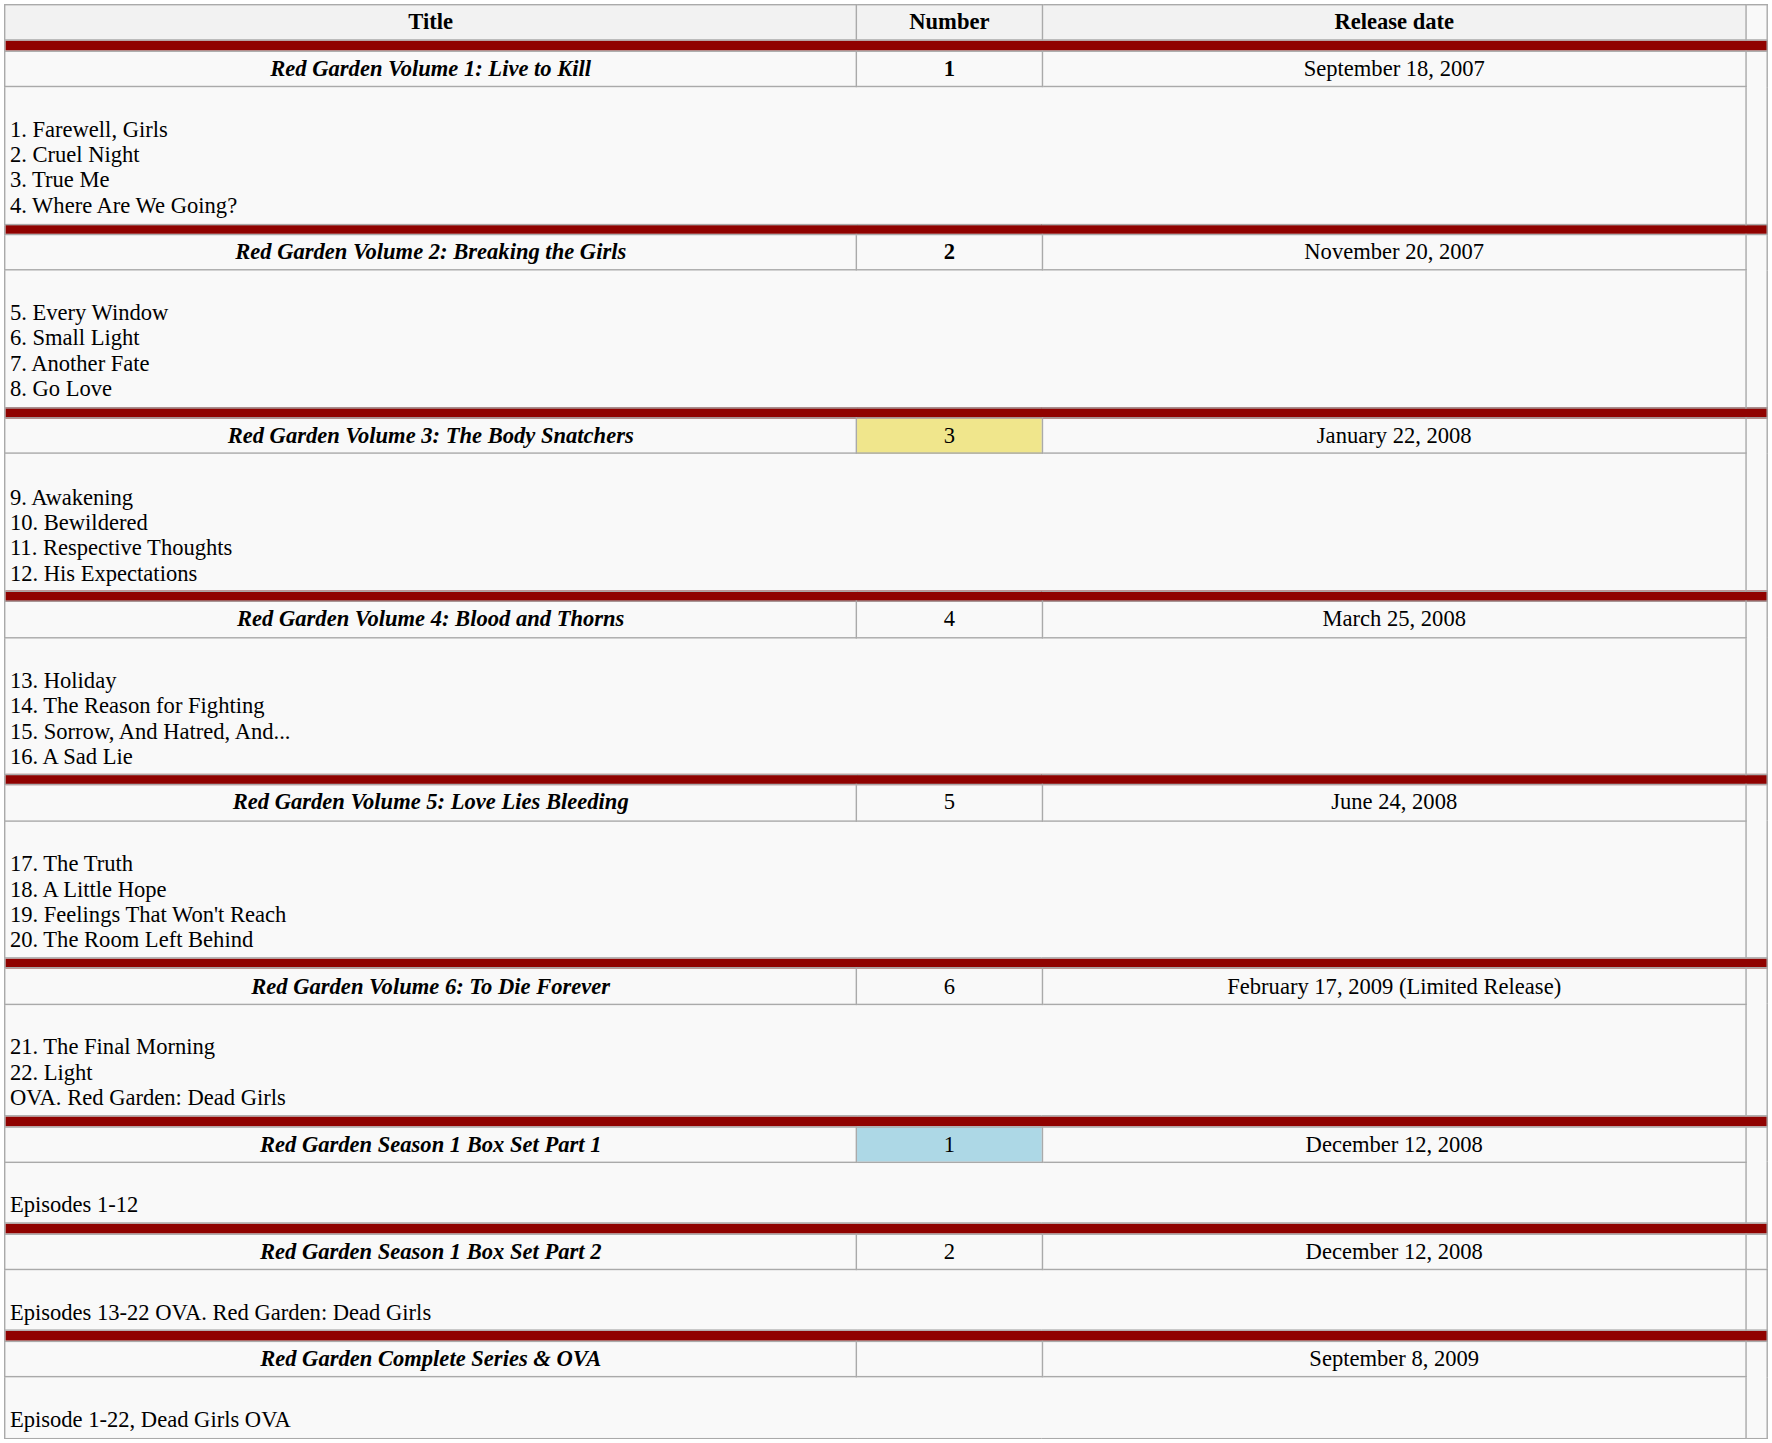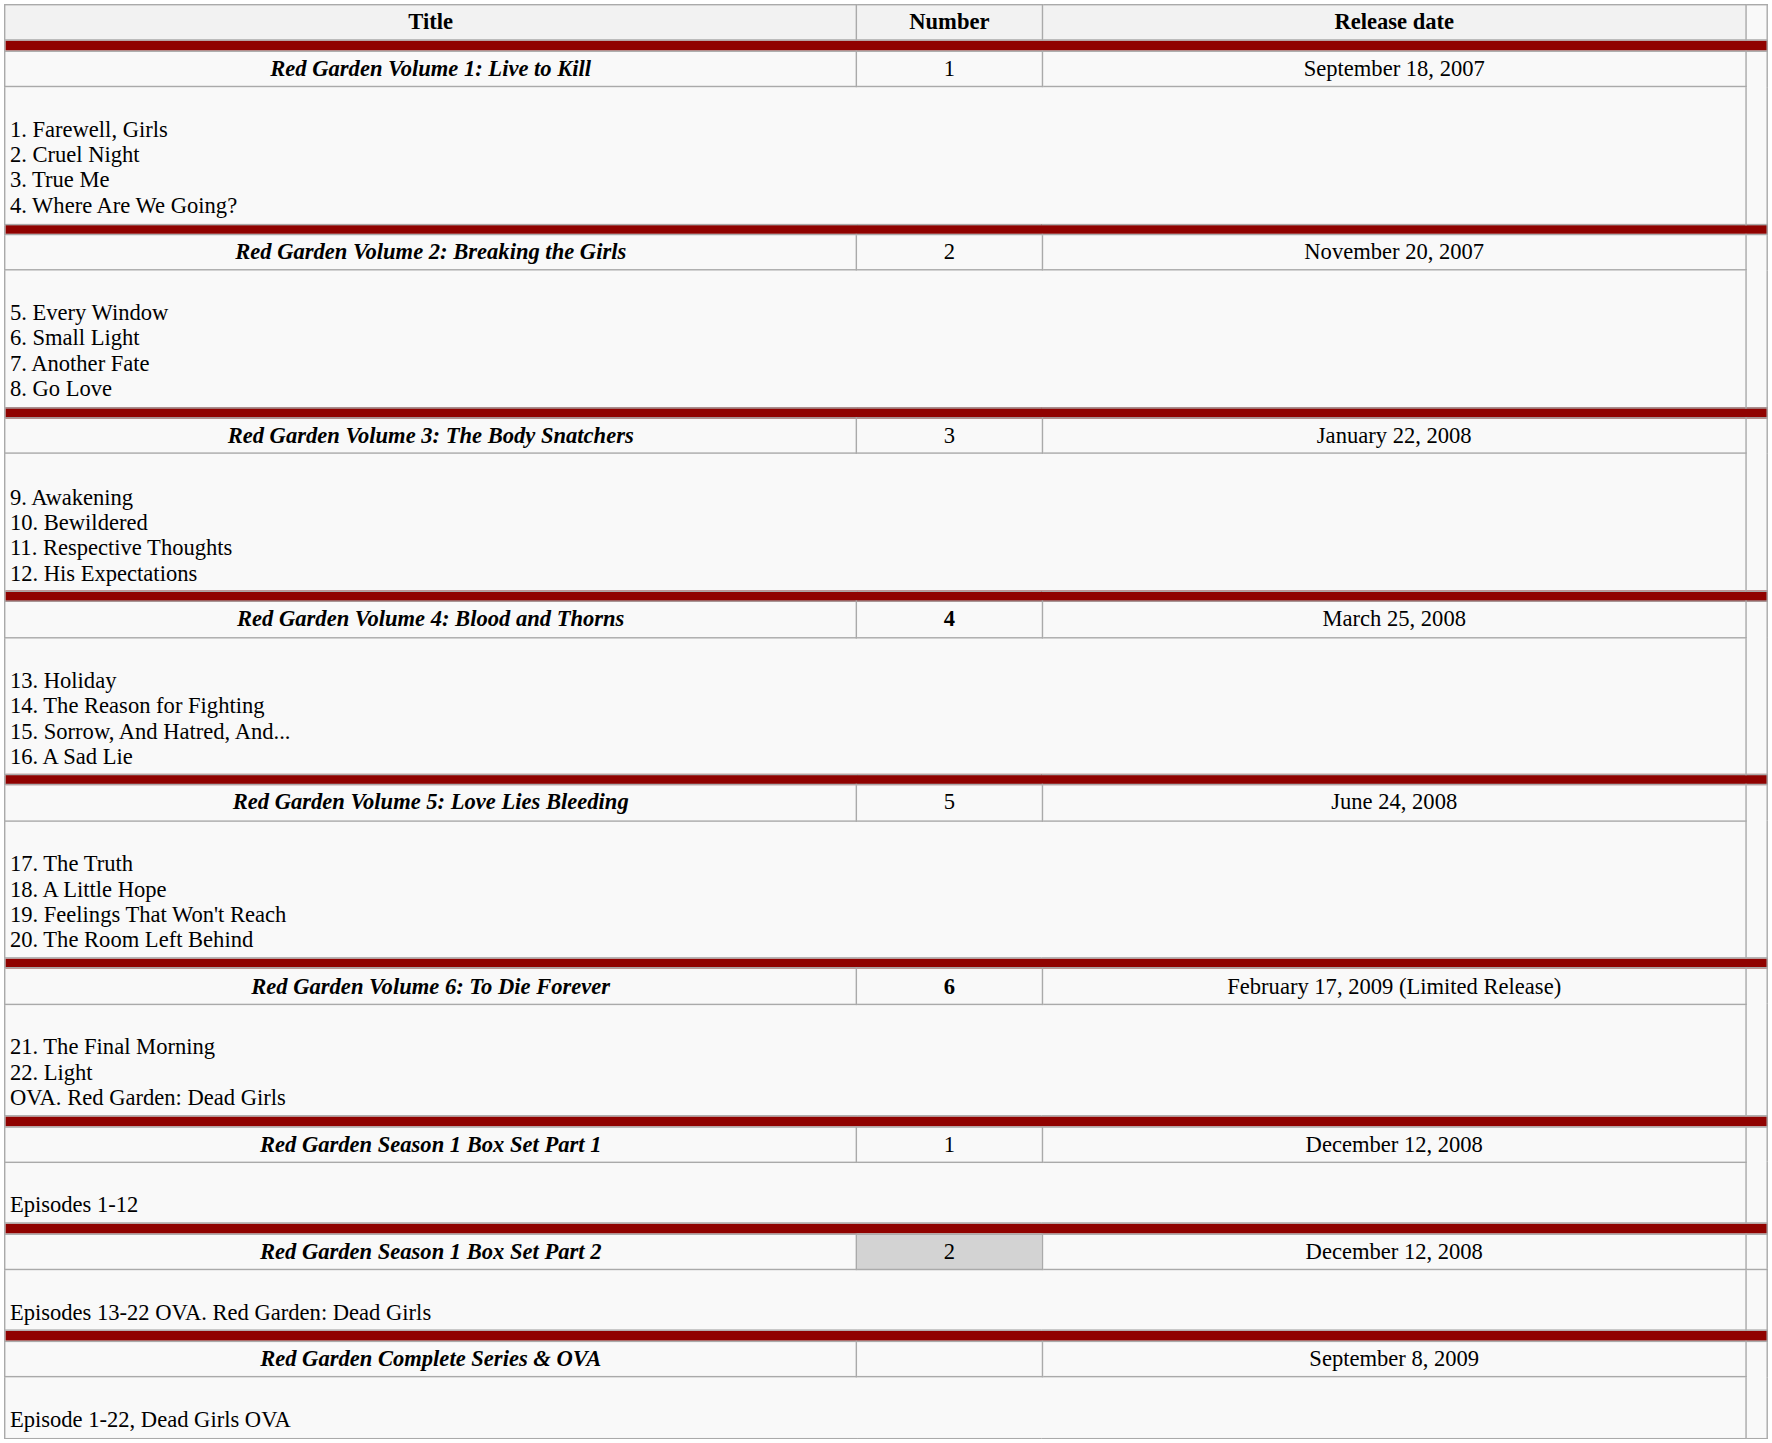Red Garden Volume 1: Live to Kill | Number: bold -> normal
Red Garden Volume 2: Breaking the Girls | Number: bold -> normal
Red Garden Volume 3: The Body Snatchers | Number: khaki background -> no background
Red Garden Volume 4: Blood and Thorns | Number: normal -> bold
Red Garden Volume 6: To Die Forever | Number: normal -> bold
Red Garden Season 1 Box Set Part 1 | Number: lightblue background -> no background
Red Garden Season 1 Box Set Part 2 | Number: no background -> lightgrey background
